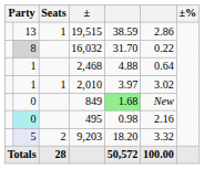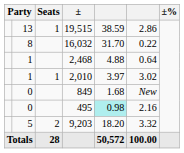16,032 | column 2: lightgrey background -> no background
849 | column 5: lightgreen background -> no background
495 | column 2: paleturquoise background -> no background
495 | column 5: no background -> paleturquoise background
9,203 | column 2: lavender background -> no background
